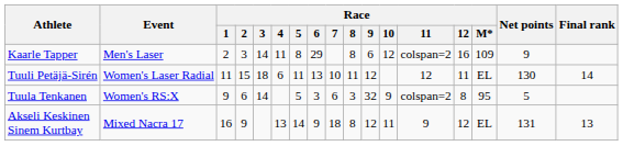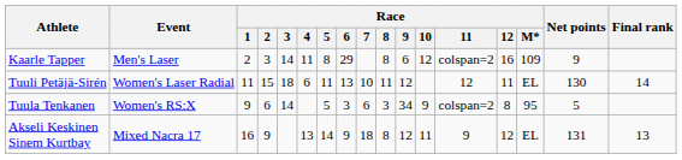Tuula Tenkanen | Race / 9: 32 -> 34
